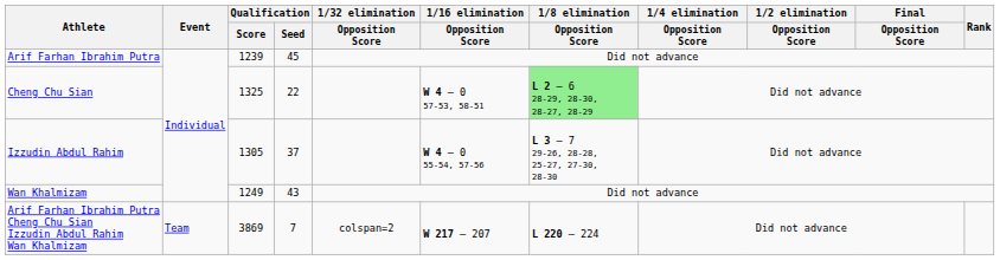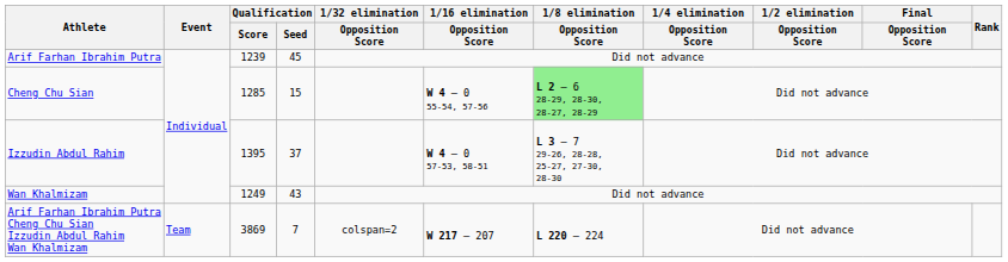Cheng Chu Sian | Qualification / Score: 1325 -> 1285
Cheng Chu Sian | Qualification / Seed: 22 -> 15
Cheng Chu Sian | 1/16 elimination / Opposition Score: W 4 – 0 57-53, 58-51 -> W 4 – 0 55-54, 57-56
Izzudin Abdul Rahim | Qualification / Score: 1305 -> 1395
Izzudin Abdul Rahim | 1/16 elimination / Opposition Score: W 4 – 0 55-54, 57-56 -> W 4 – 0 57-53, 58-51
